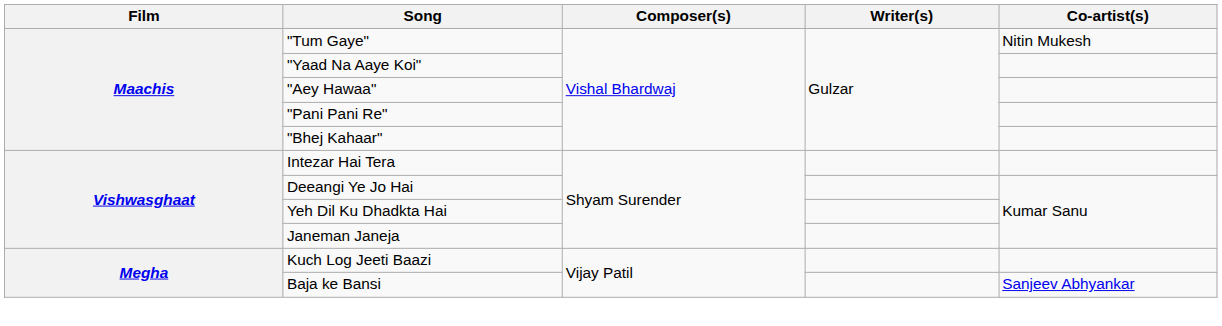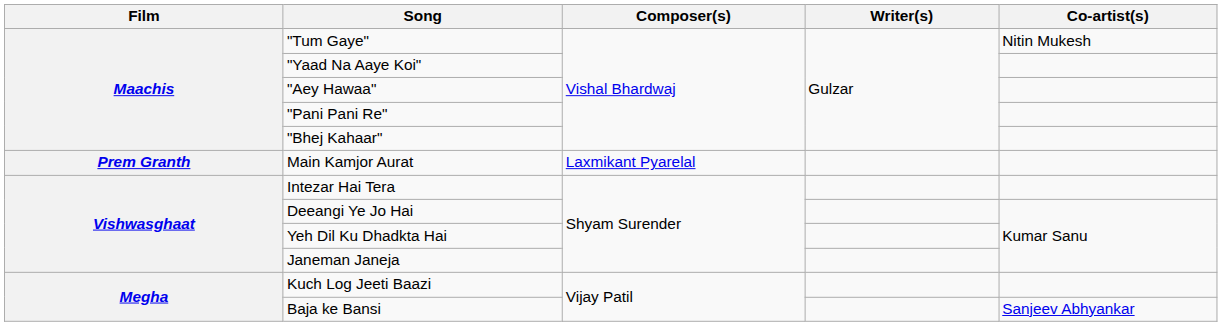+ row: Prem Granth | Main Kamjor Aurat | Laxmikant Pyarelal
